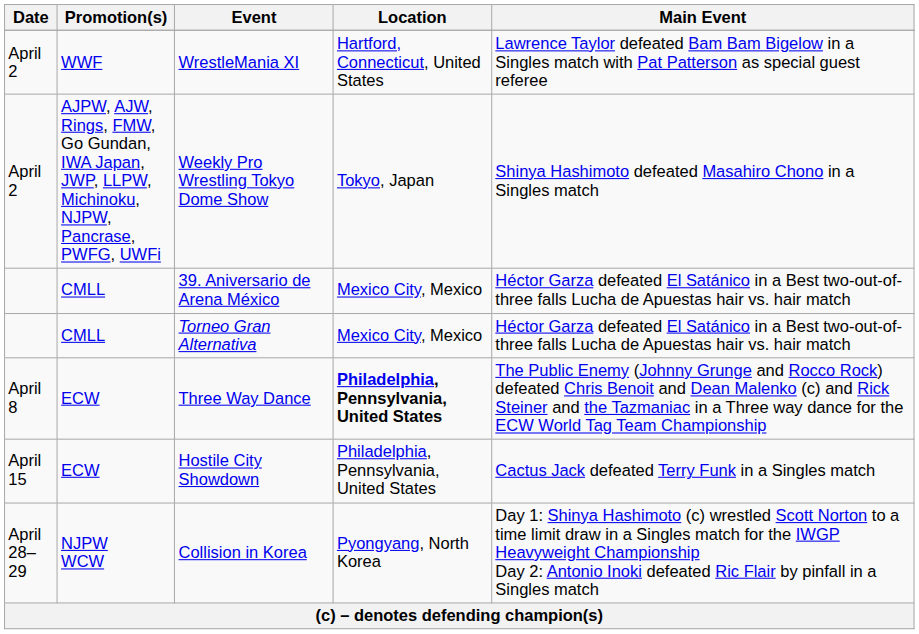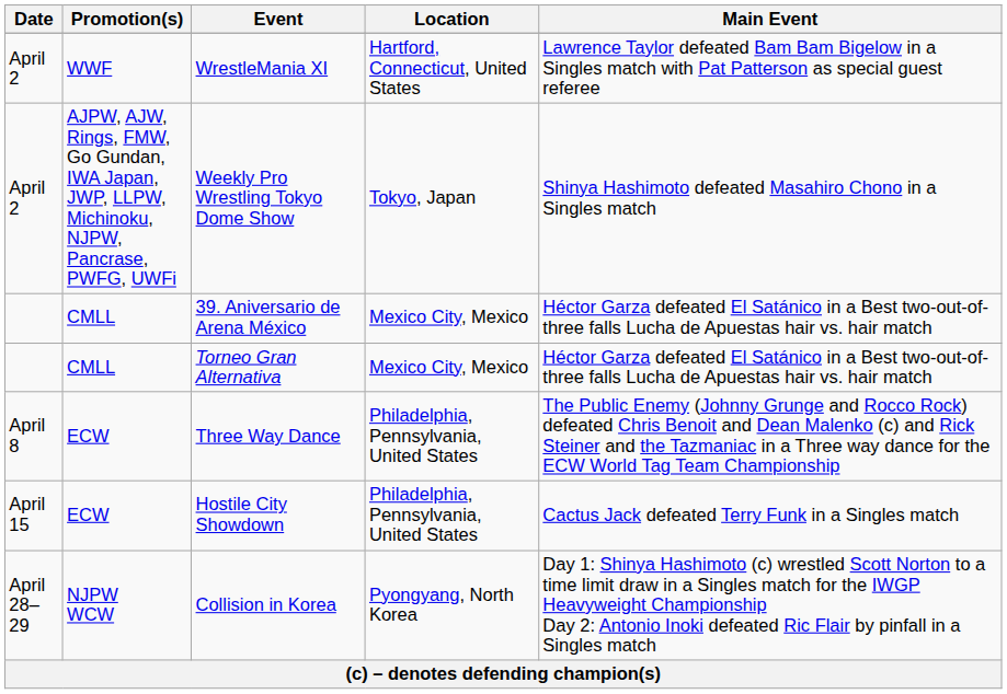Three Way Dance | Location: bold -> normal
